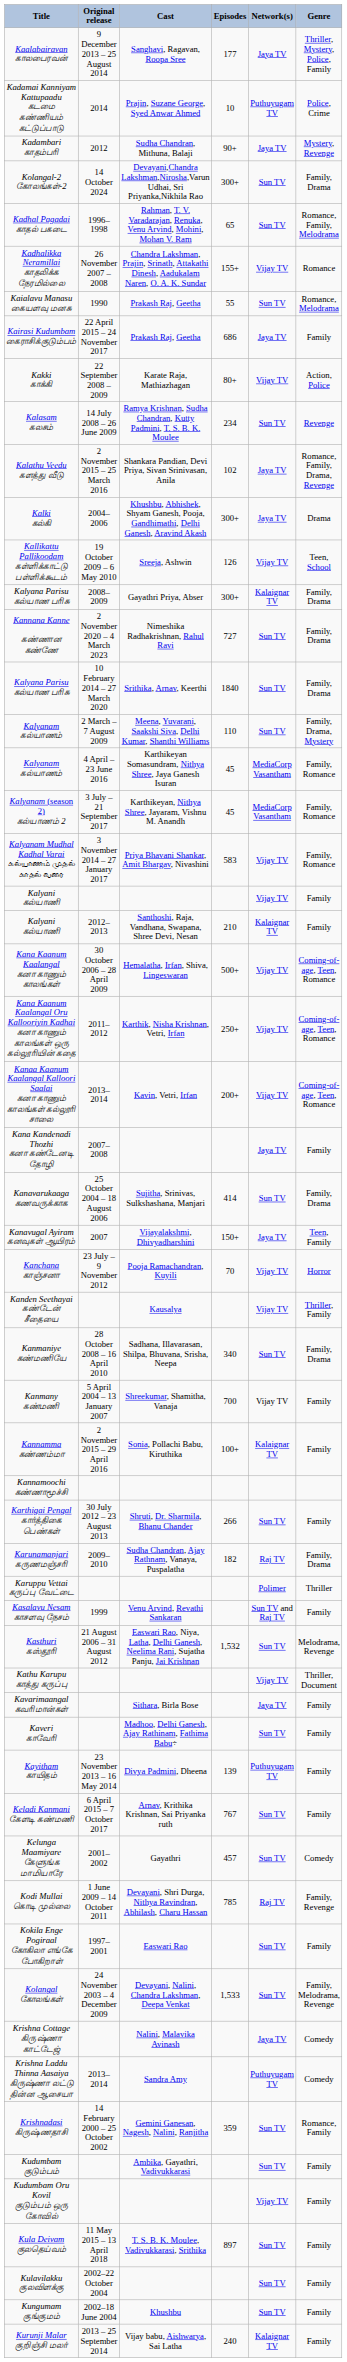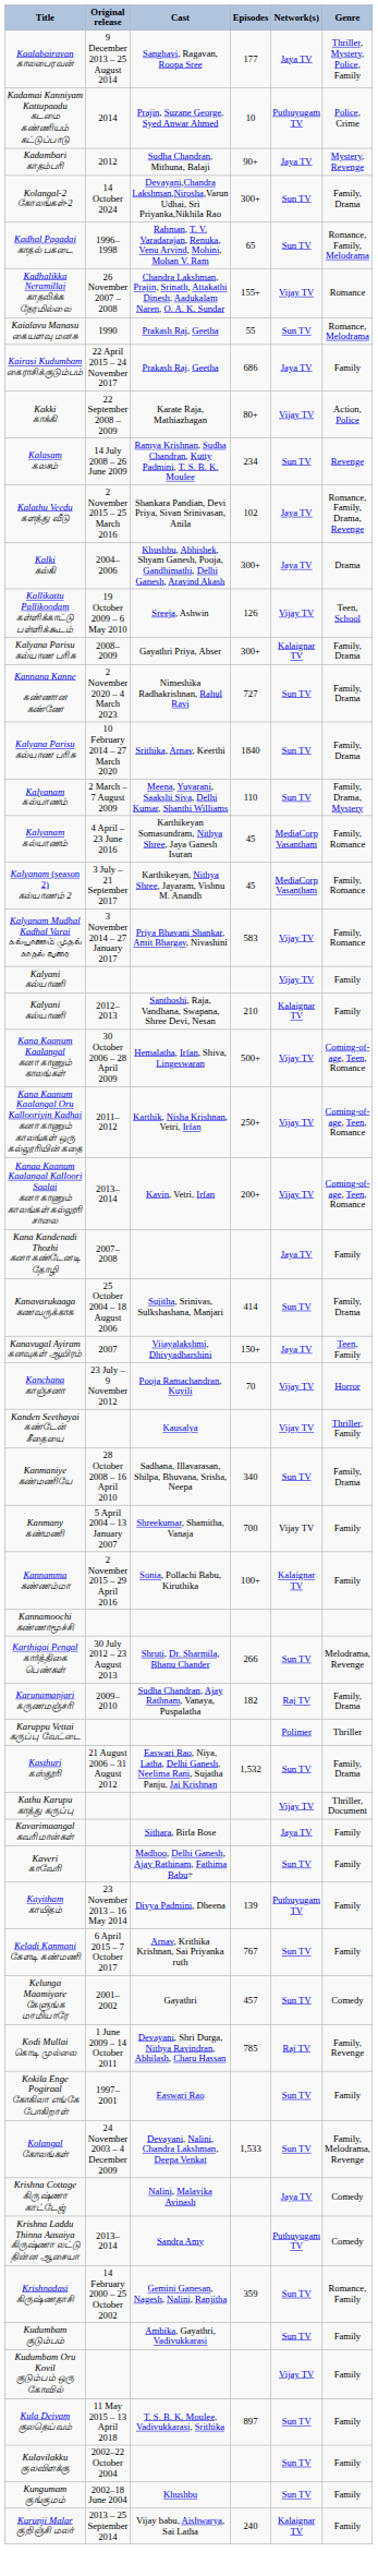Karthigai Pengal கார்த்திகை பெண்கள் | Genre: Family -> Melodrama, Revenge
- row: Kasalavu Nesam காசளவு நேசம் | 1999 | Venu Arvind, Revathi Sankaran | Sun TV and Raj TV | Family
Kasthuri கஸ்தூரி | Genre: Melodrama, Revenge -> Family, Drama
